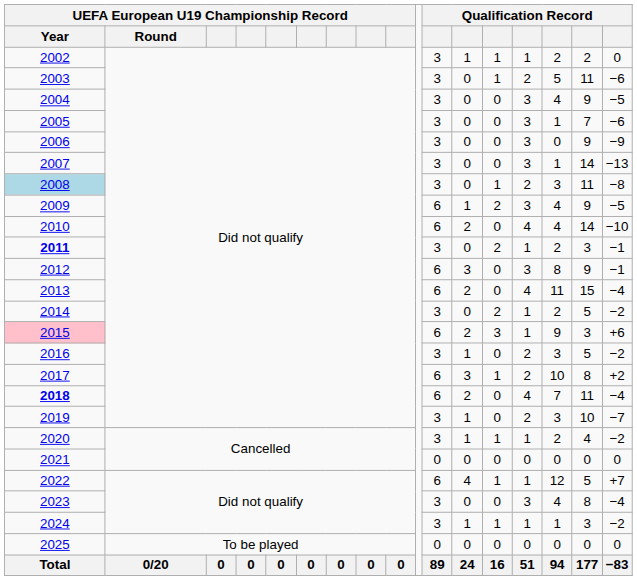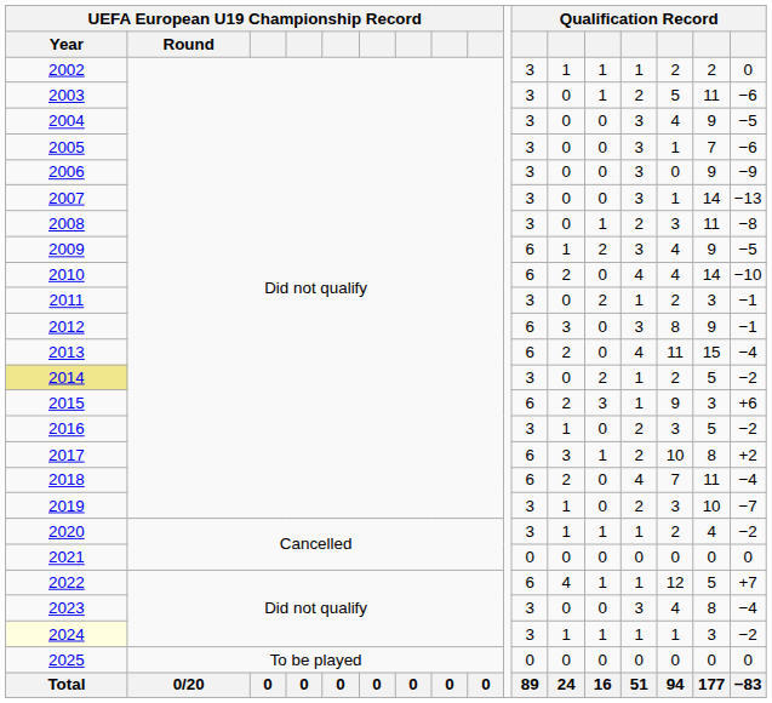2008 | UEFA European U19 Championship Record / Year: lightblue background -> no background
2011 | UEFA European U19 Championship Record / Year: bold -> normal
2014 | UEFA European U19 Championship Record / Year: no background -> khaki background
2015 | UEFA European U19 Championship Record / Year: pink background -> no background
2018 | UEFA European U19 Championship Record / Year: bold -> normal
2024 | UEFA European U19 Championship Record / Year: no background -> lightyellow background
